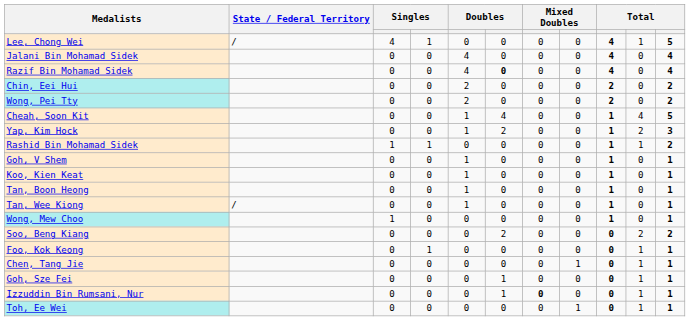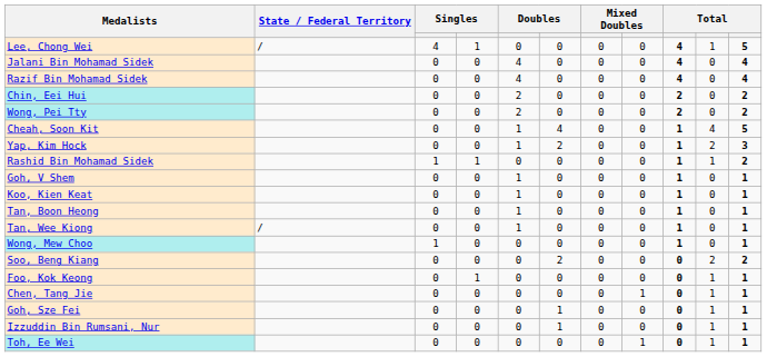Razif Bin Mohamad Sidek | column 6: bold -> normal
Izzuddin Bin Rumsani, Nur | column 7: bold -> normal
